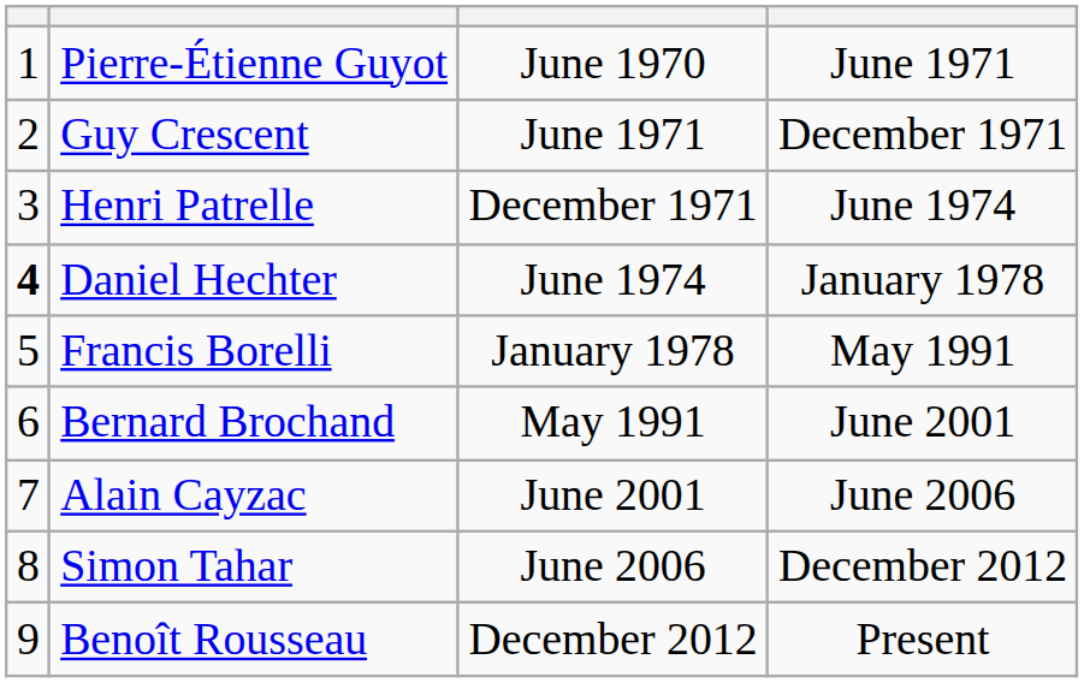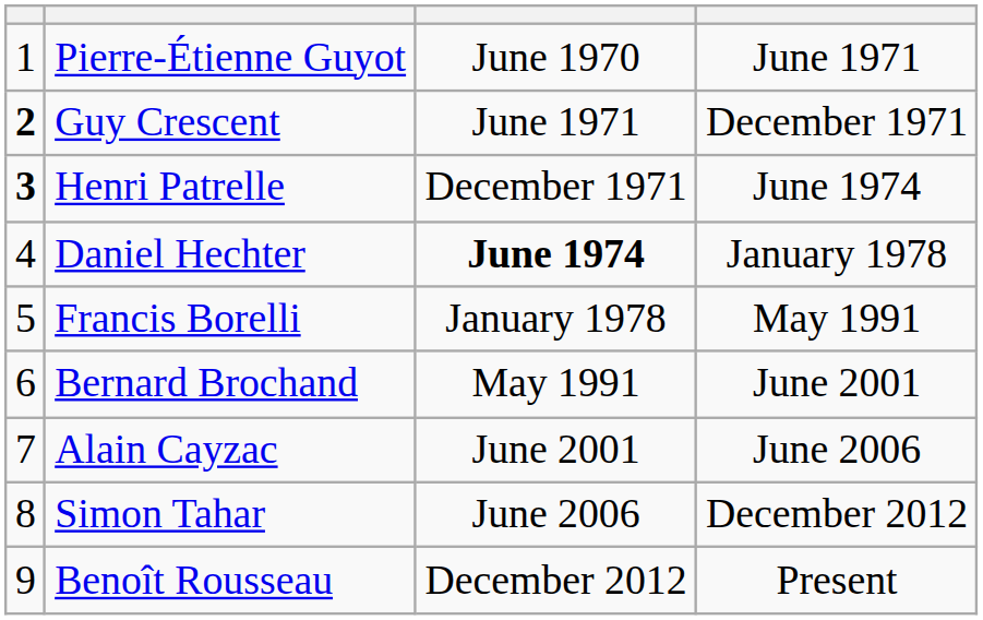Guy Crescent | column 1: normal -> bold
Henri Patrelle | column 1: normal -> bold
Daniel Hechter | column 1: bold -> normal
Daniel Hechter | column 3: normal -> bold
